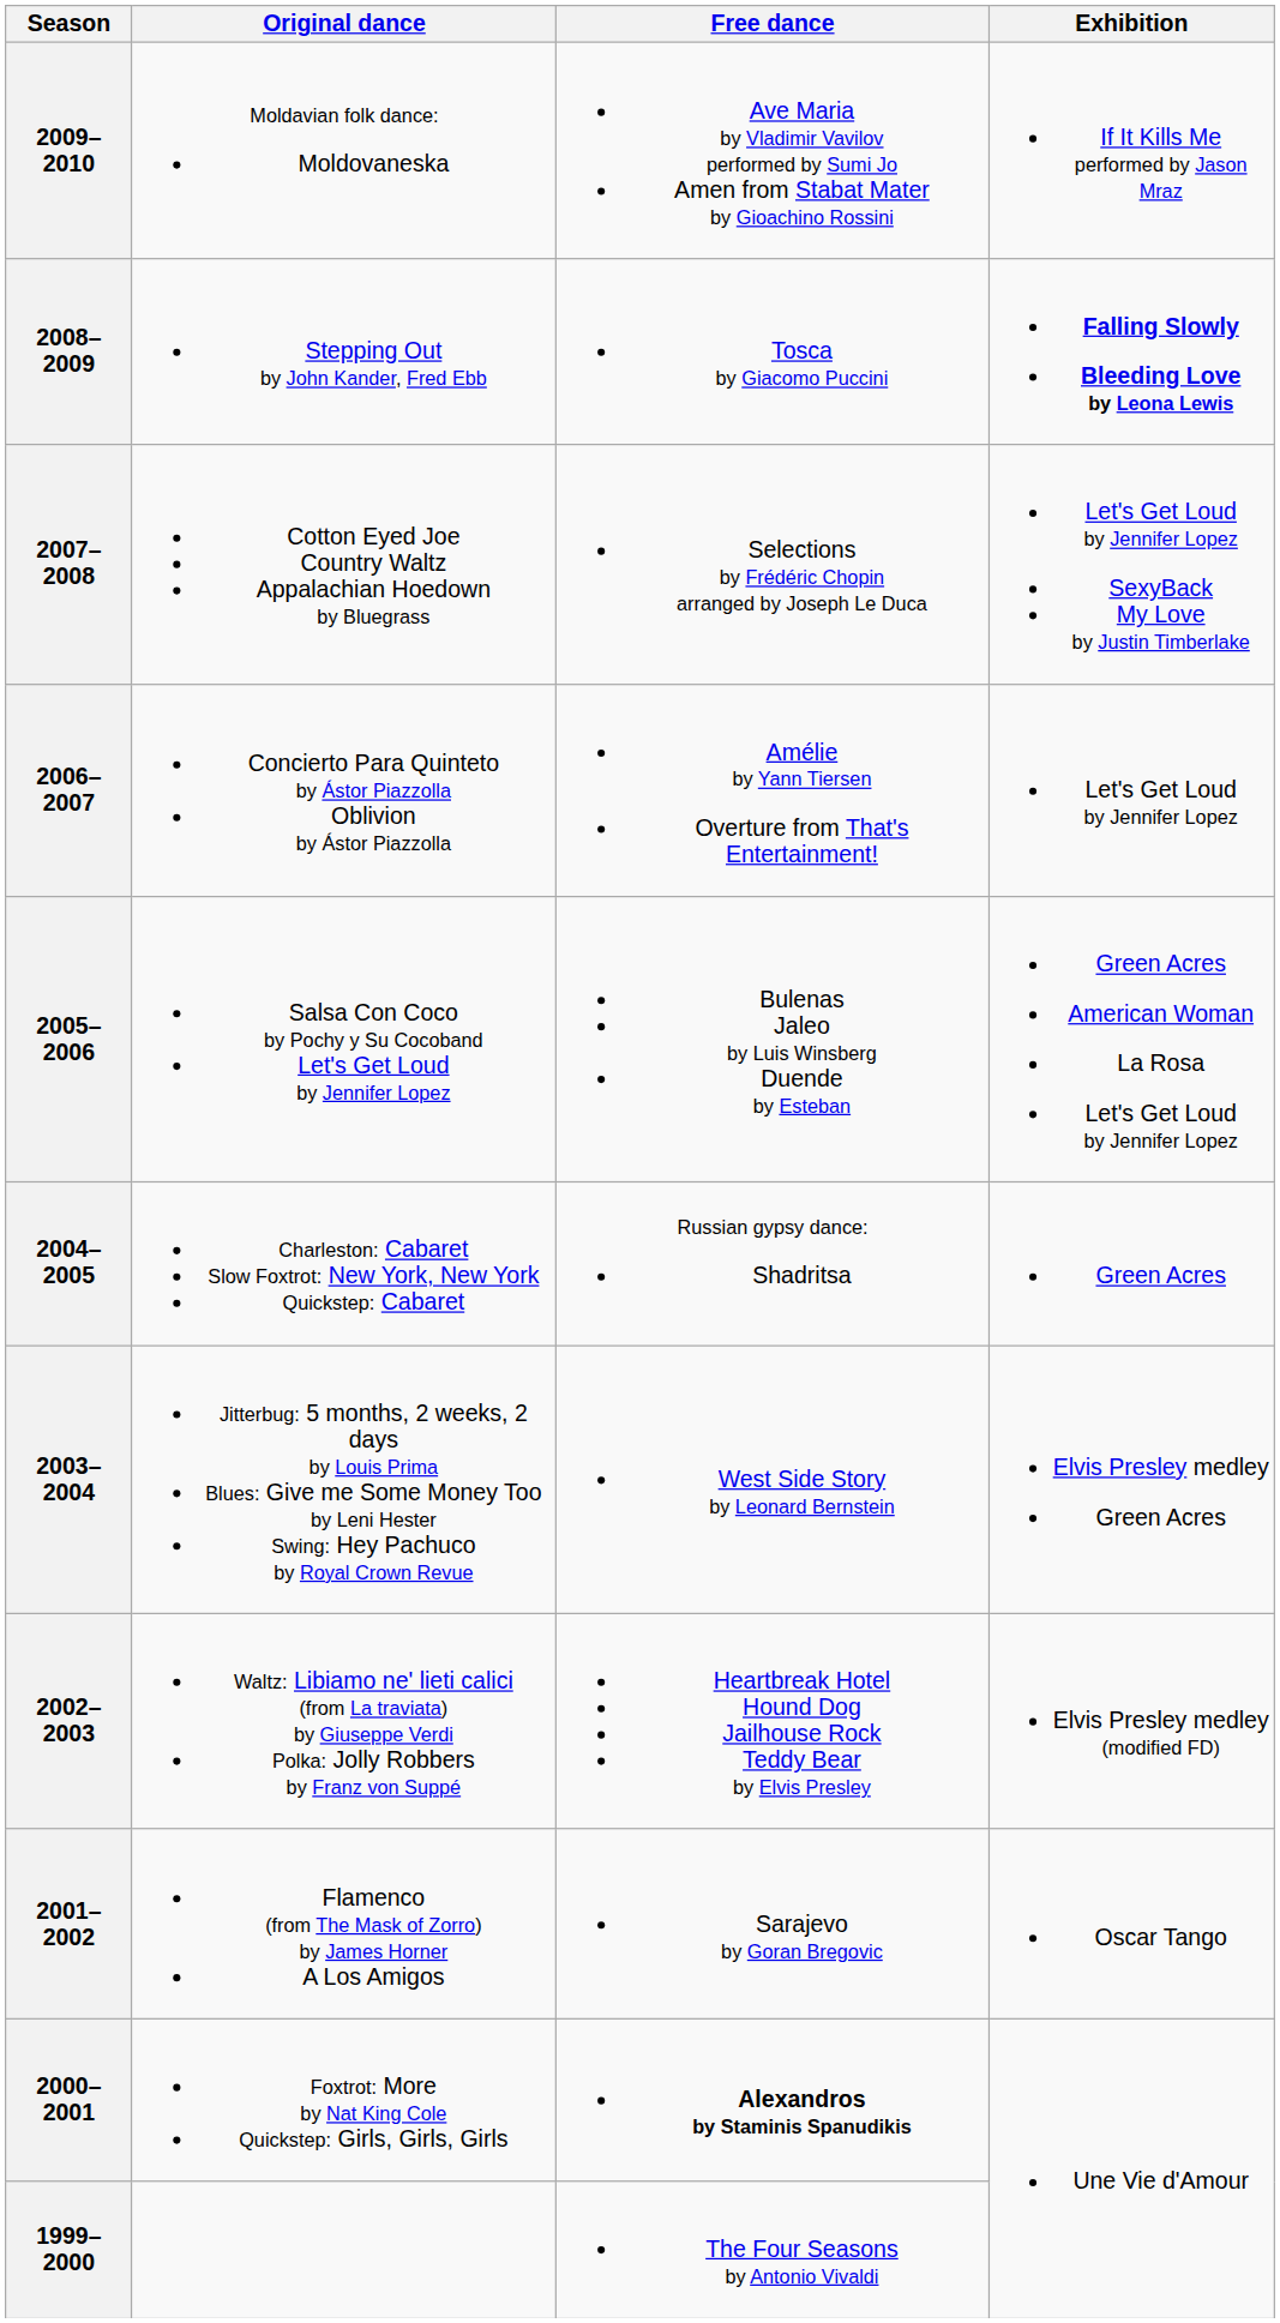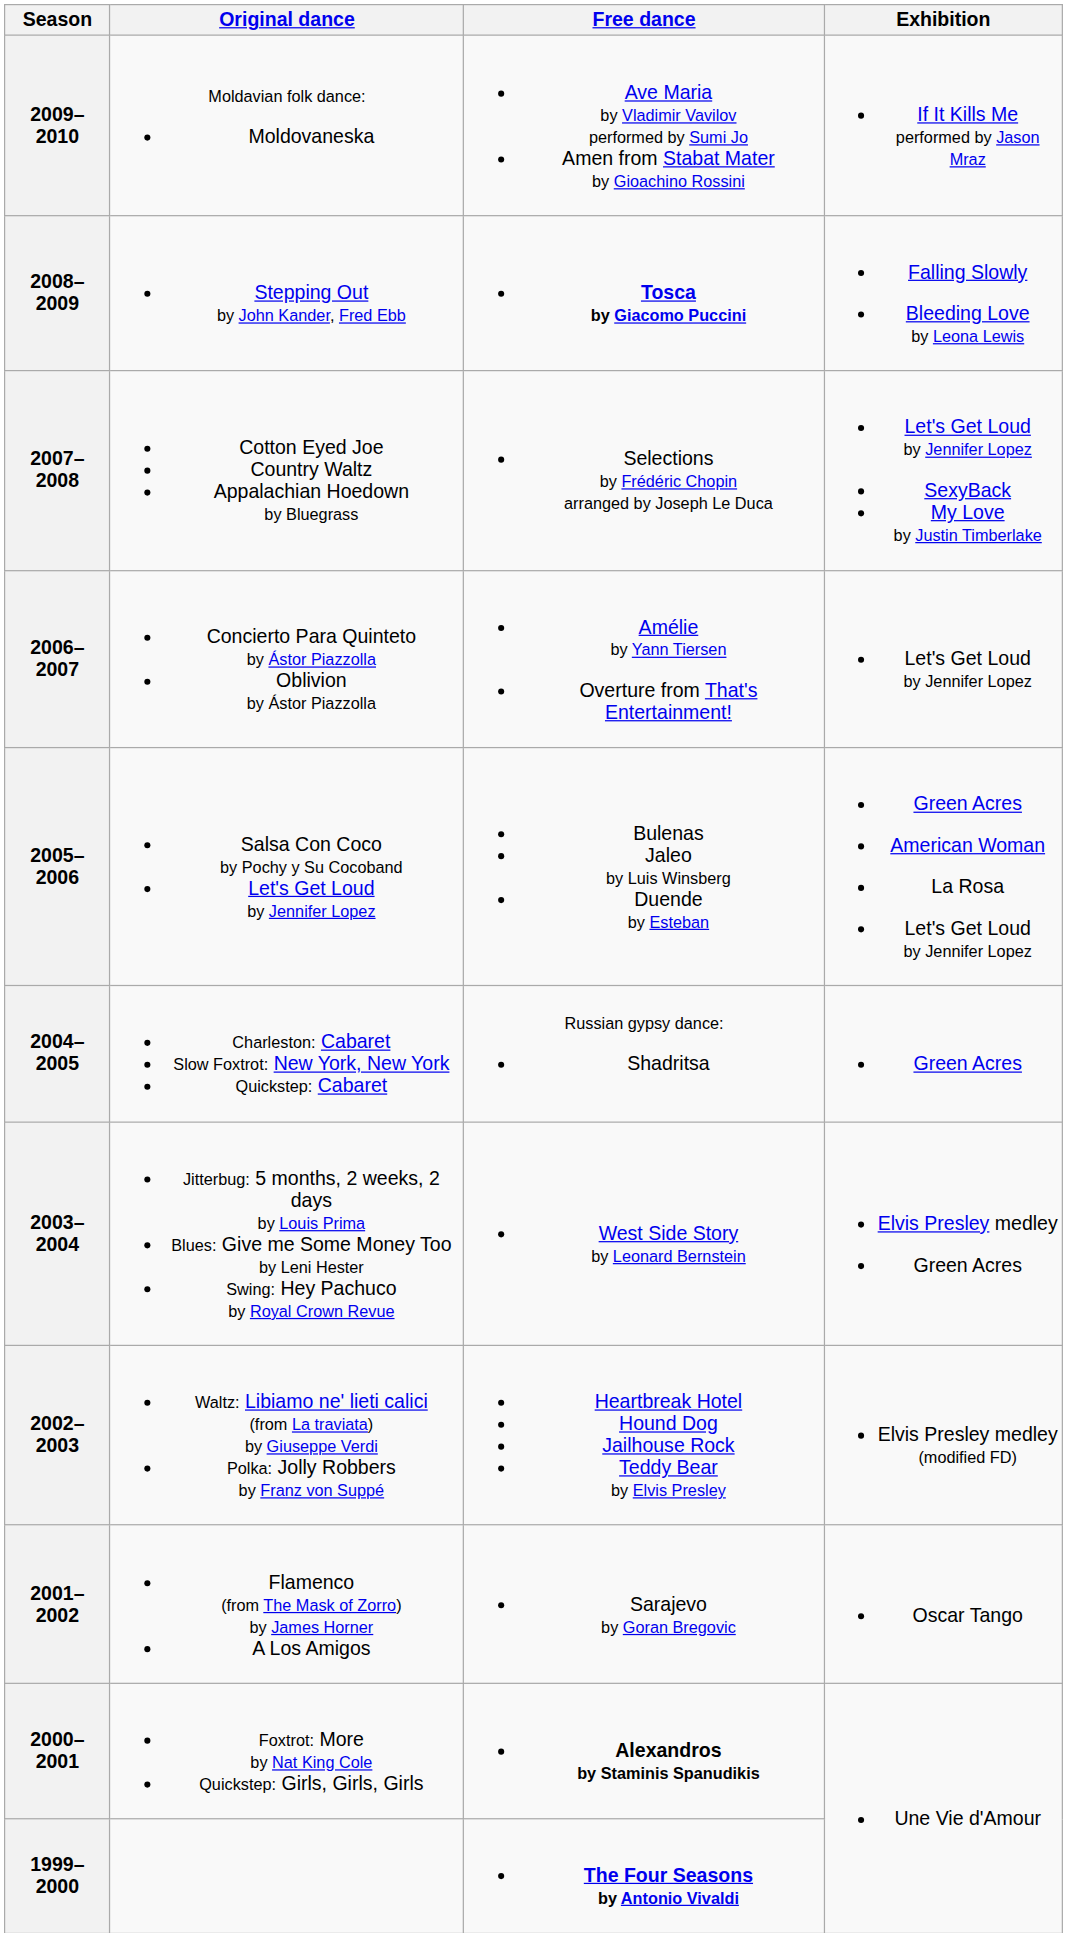2008–2009 | Free dance: normal -> bold
2008–2009 | Exhibition: bold -> normal
1999–2000 | Free dance: normal -> bold
